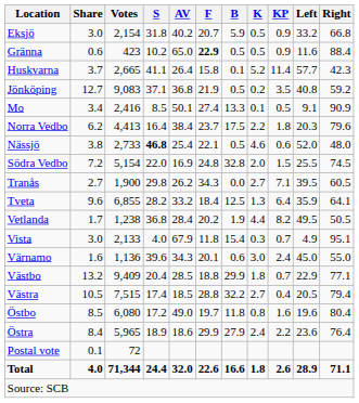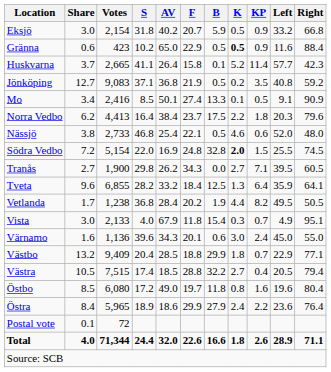Gränna | F: bold -> normal
Gränna | K: normal -> bold
Nässjö | S: bold -> normal
Södra Vedbo | K: normal -> bold
